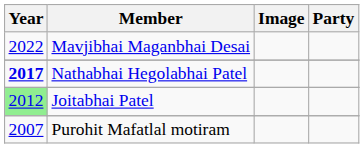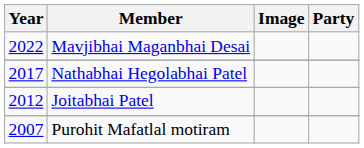Nathabhai Hegolabhai Patel | Year: bold -> normal
Joitabhai Patel | Year: lightgreen background -> no background
